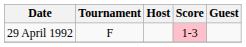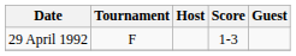29 April 1992 | Score: pink background -> no background
